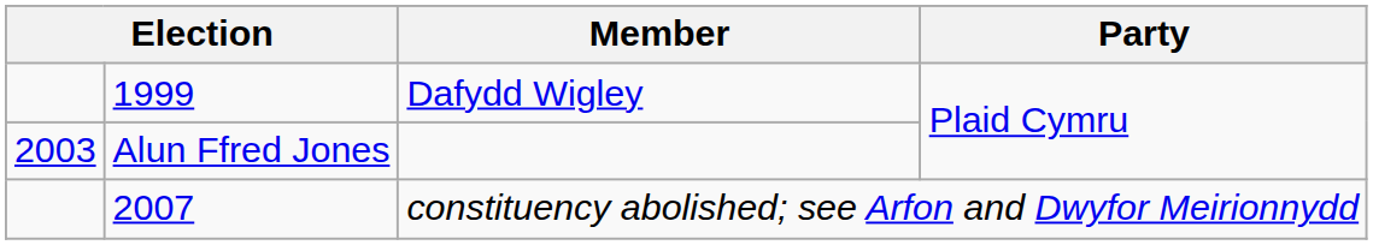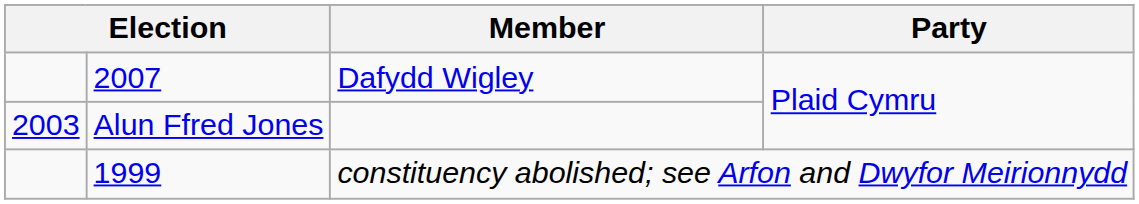Dafydd Wigley | column 2: 1999 -> 2007
constituency abolished; see Arfon and Dwyfor Meirionnydd | column 2: 2007 -> 1999
